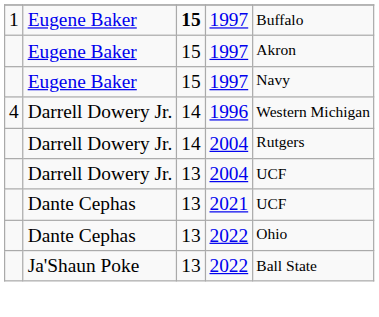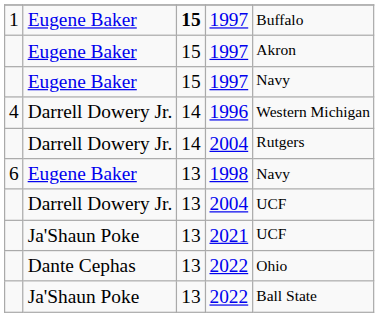+ row: 6 | Eugene Baker | 13 | 1998 | Navy
2021 | column 2: Dante Cephas -> Ja'Shaun Poke
